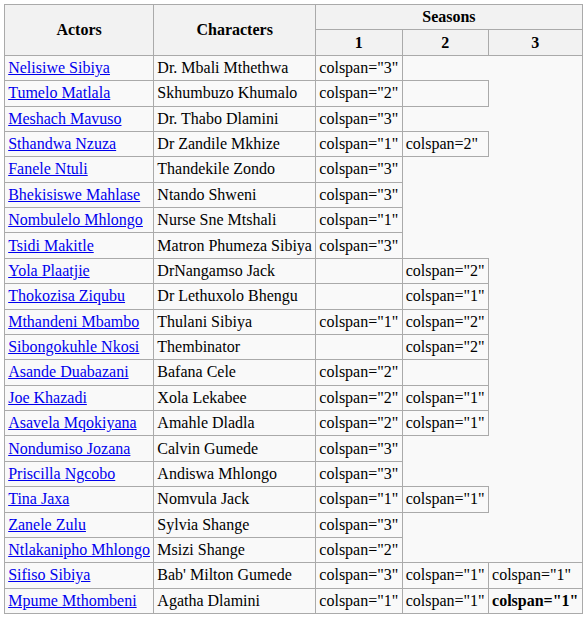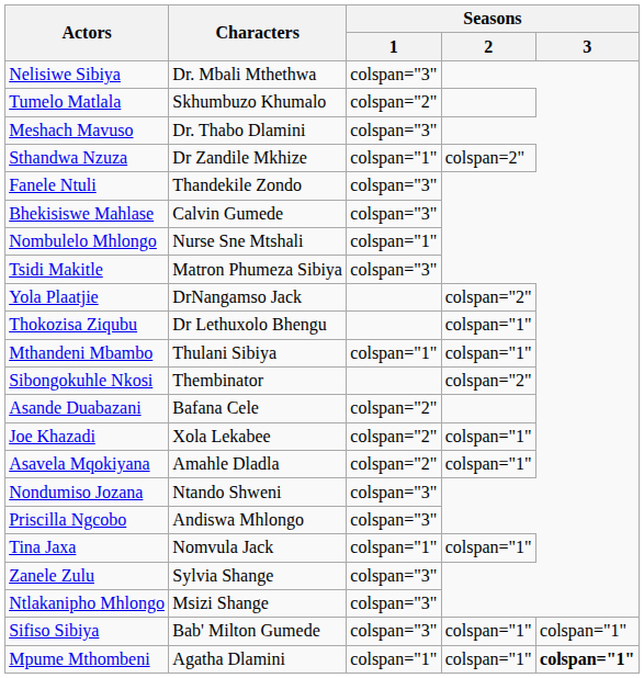Bhekisiswe Mahlase | Characters: Ntando Shweni -> Calvin Gumede
Mthandeni Mbambo | Seasons / 2: colspan="2" -> colspan="1"
Nondumiso Jozana | Characters: Calvin Gumede -> Ntando Shweni
Ntlakanipho Mhlongo | Seasons / 1: colspan="2" -> colspan="3"
